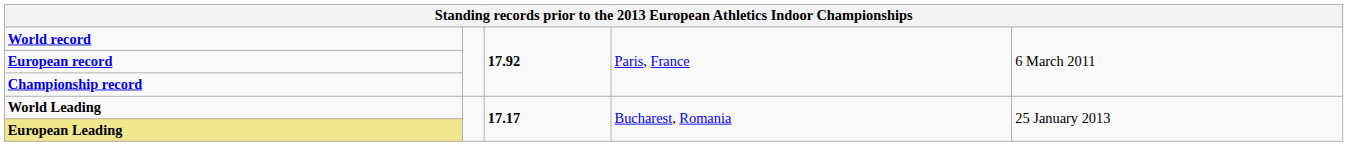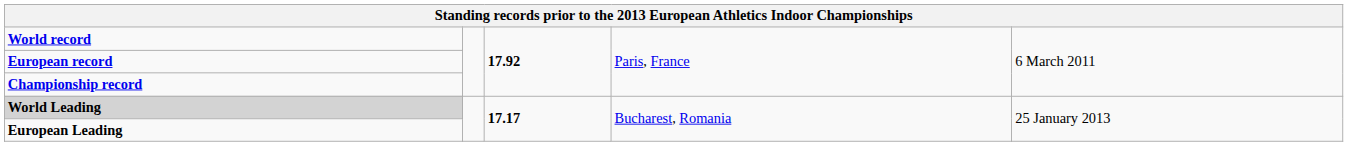World Leading | column 1: no background -> lightgrey background
European Leading | column 1: khaki background -> no background
